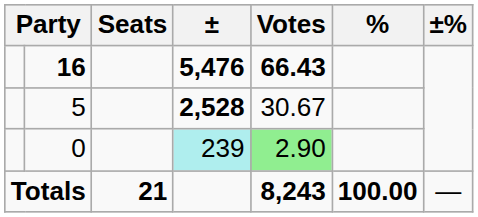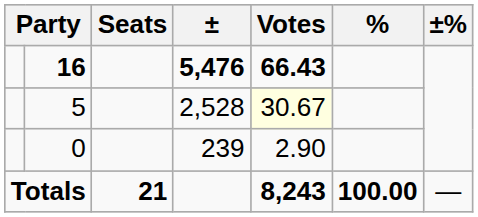5 | ±: bold -> normal
5 | Votes: no background -> lightyellow background
0 | ±: paleturquoise background -> no background
0 | Votes: lightgreen background -> no background
